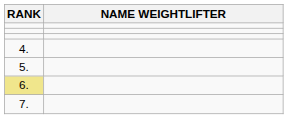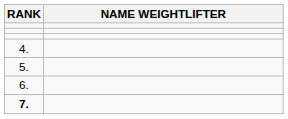row 7 | RANK: khaki background -> no background
row 8 | RANK: normal -> bold
